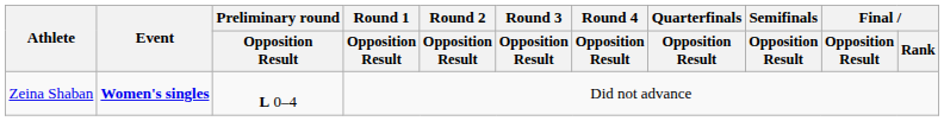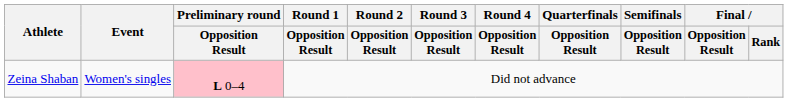Zeina Shaban | Event: bold -> normal
Zeina Shaban | Preliminary round / Opposition Result: no background -> pink background
